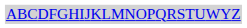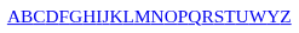row 1 | column 1: lightgrey background -> no background
